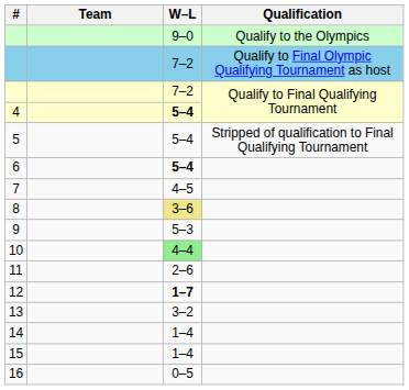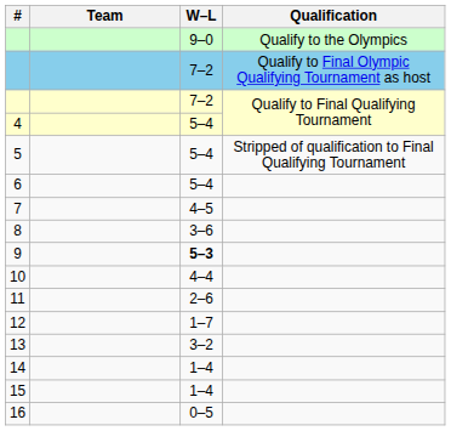4 | W–L: bold -> normal
6 | W–L: bold -> normal
8 | W–L: khaki background -> no background
9 | W–L: normal -> bold
10 | W–L: lightgreen background -> no background
12 | W–L: bold -> normal
